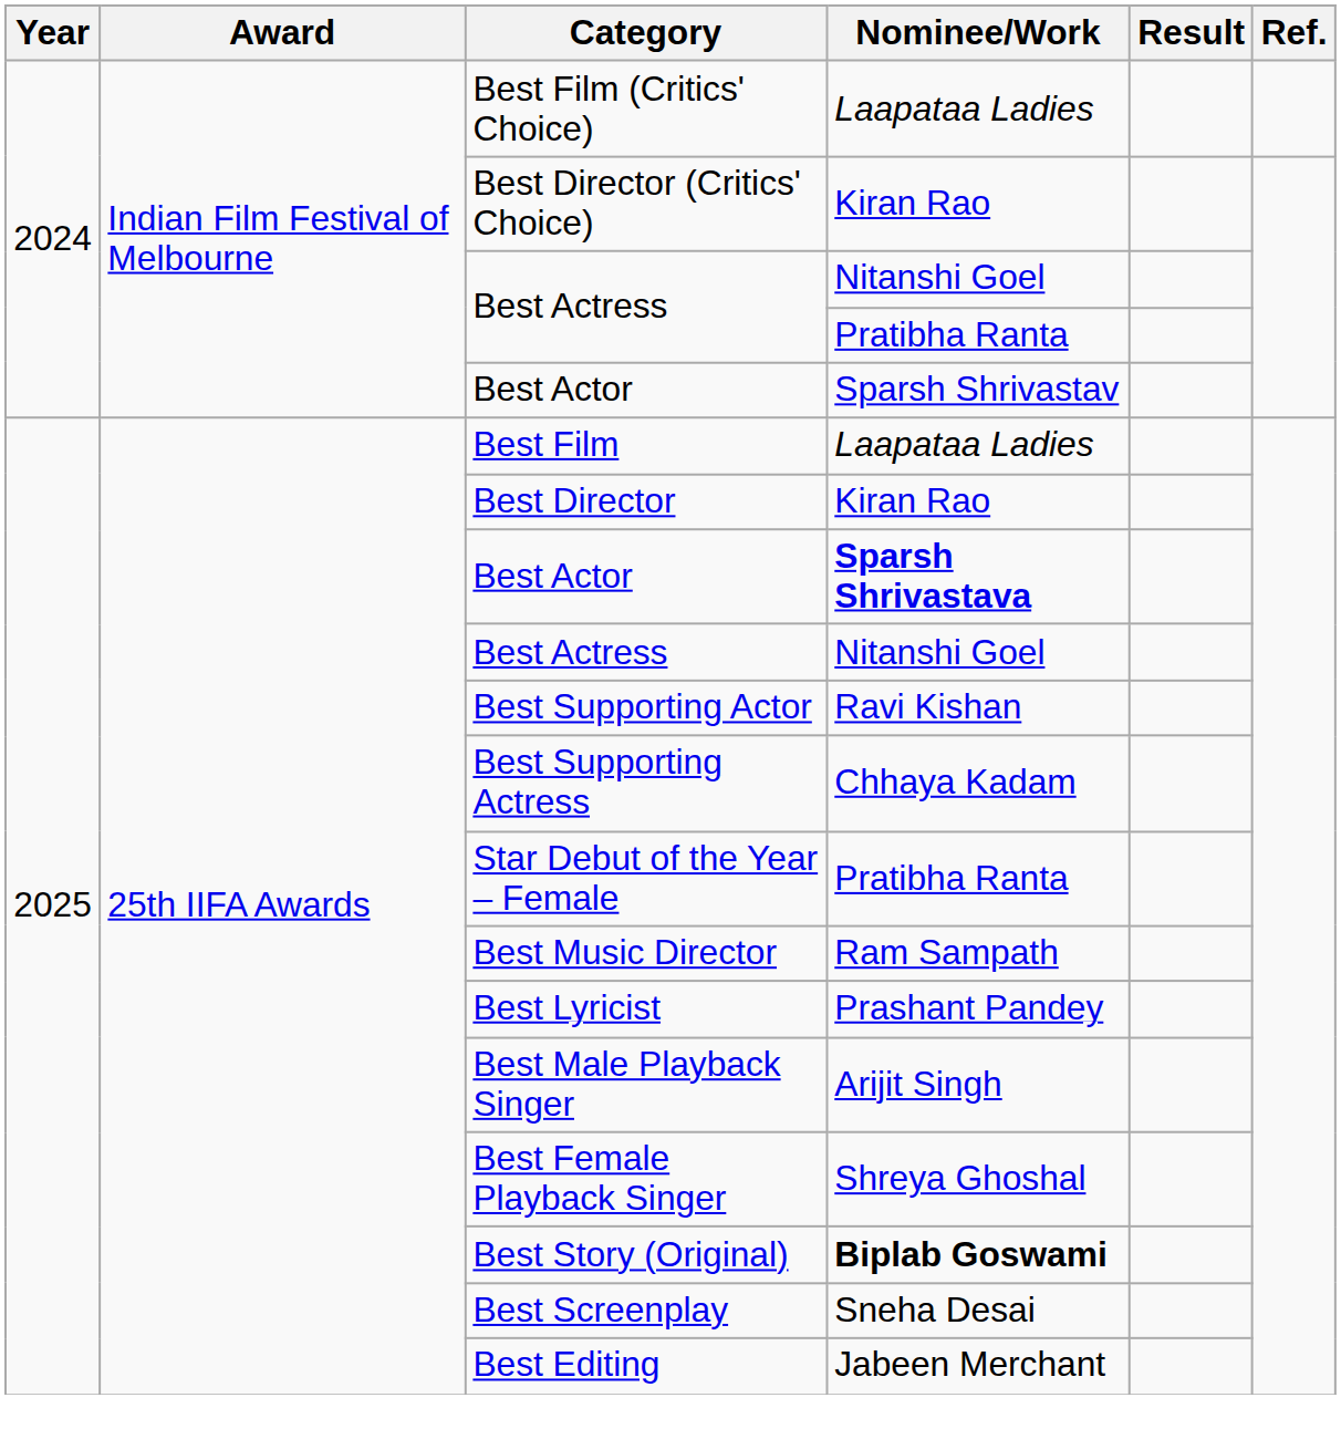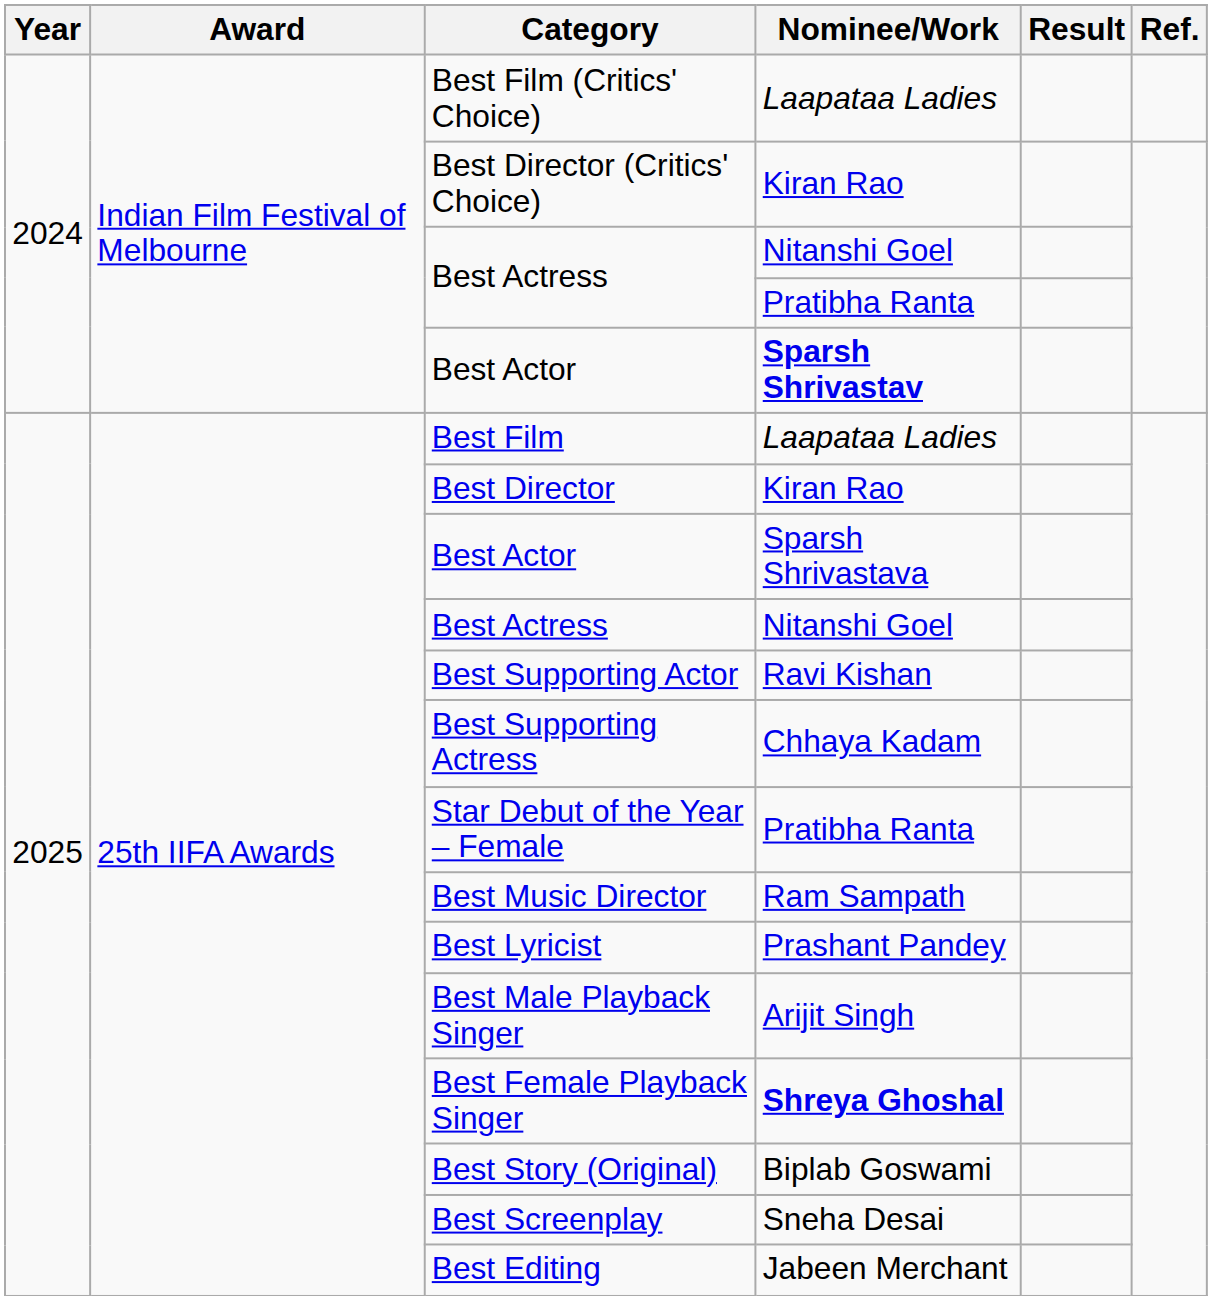Best Actor / Sparsh Shrivastav | Nominee/Work: normal -> bold
Best Actor / Sparsh Shrivastava | Nominee/Work: bold -> normal
Best Female Playback Singer | Nominee/Work: normal -> bold
Best Story (Original) | Nominee/Work: bold -> normal
